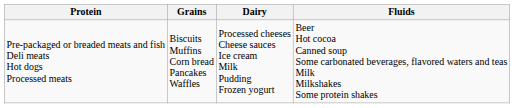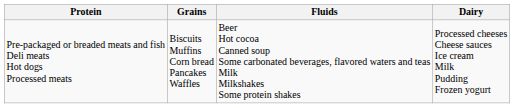columns swapped: Dairy <-> Fluids
